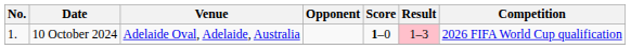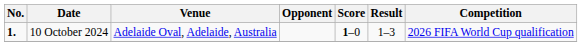10 October 2024 | No.: normal -> bold
10 October 2024 | Result: pink background -> no background
